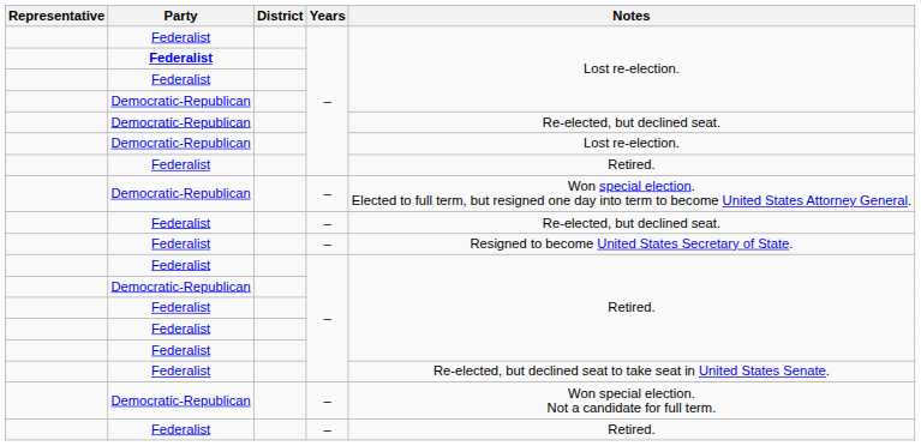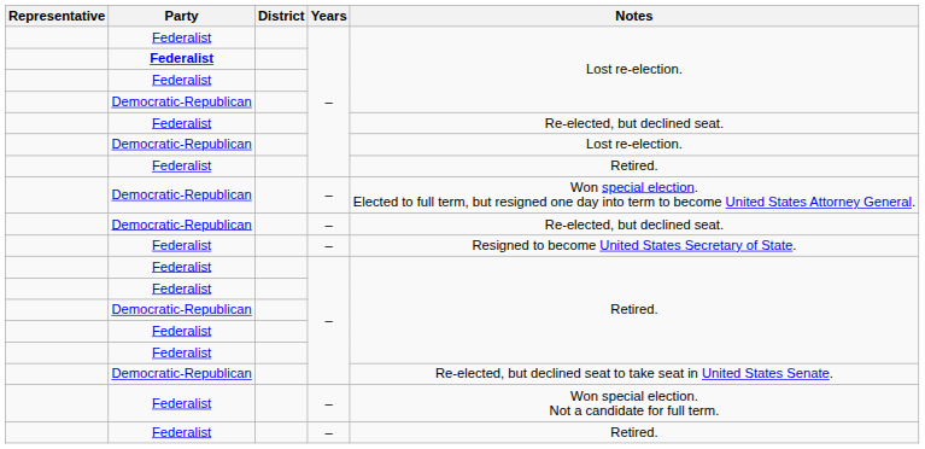row 6 | Party: Democratic-Republican -> Federalist
row 10 | Party: Federalist -> Democratic-Republican
row 13 | Party: Democratic-Republican -> Federalist
row 14 | Party: Federalist -> Democratic-Republican
row 17 | Party: Federalist -> Democratic-Republican
row 18 | Party: Democratic-Republican -> Federalist
